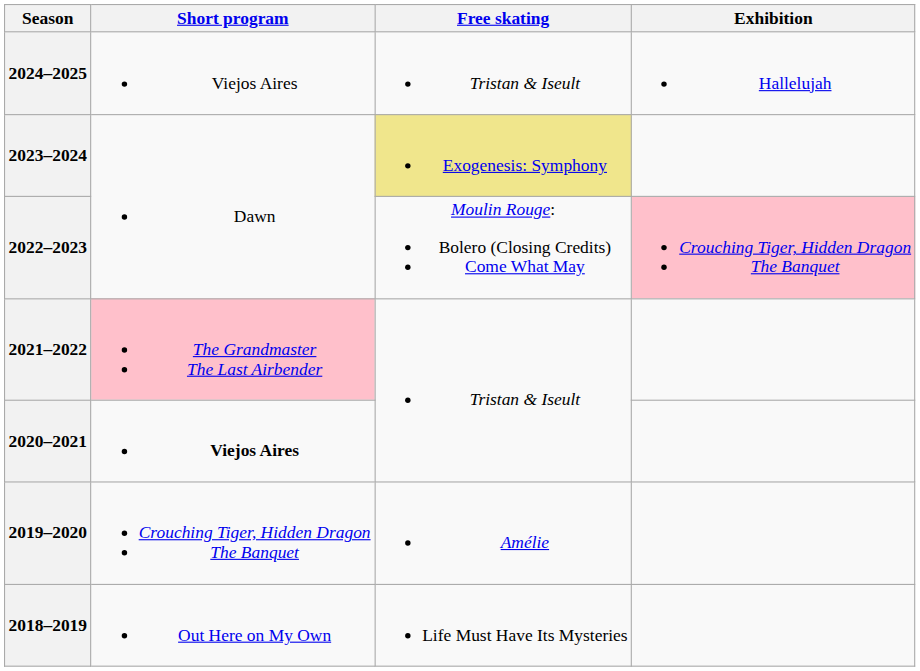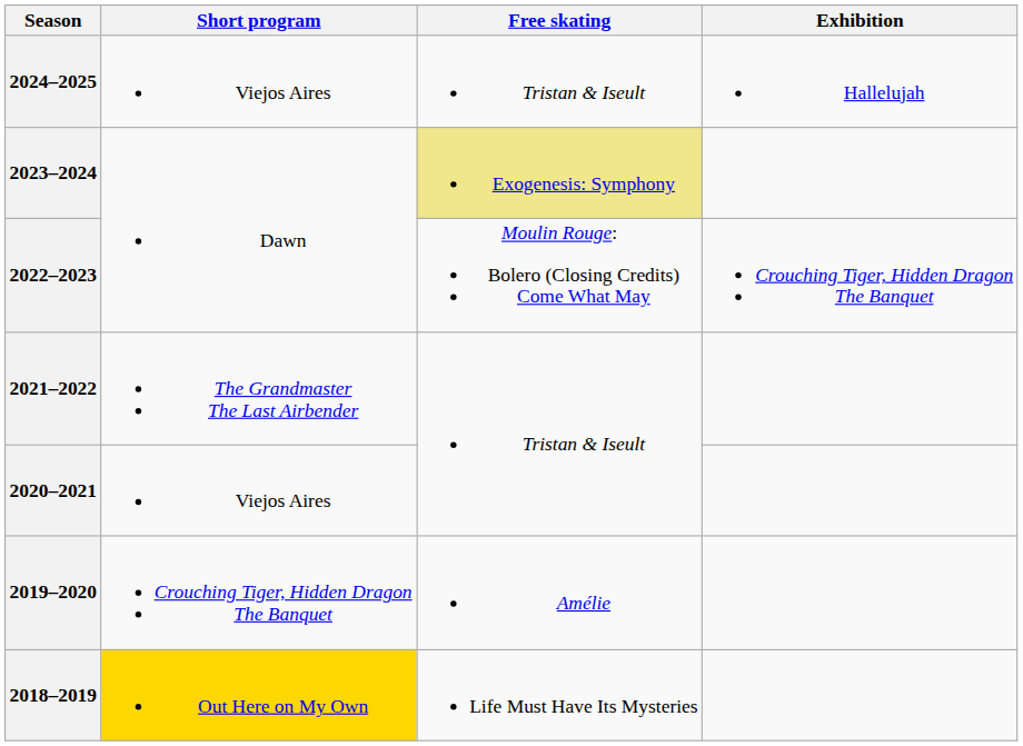2022–2023 | Exhibition: pink background -> no background
2021–2022 | Short program: pink background -> no background
2020–2021 | Short program: bold -> normal
2018–2019 | Short program: no background -> gold background
